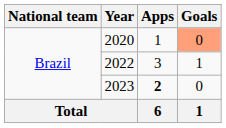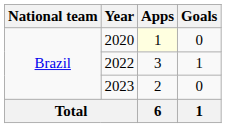2020 | Apps: no background -> lightyellow background
2020 | Goals: lightsalmon background -> no background
2023 | Apps: bold -> normal
